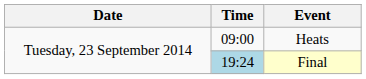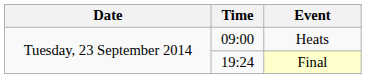Final | Time: lightblue background -> no background
